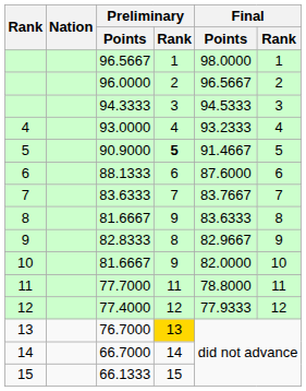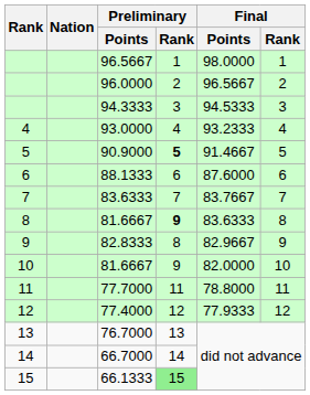8 / 81.6667 | Preliminary / Rank: normal -> bold
76.7000 | Preliminary / Rank: gold background -> no background
66.1333 | Preliminary / Rank: no background -> lightgreen background
